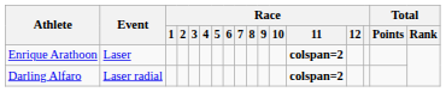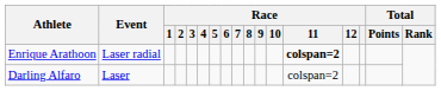Enrique Arathoon | Event: Laser -> Laser radial
Darling Alfaro | Event: Laser radial -> Laser
Darling Alfaro | Race / 11: bold -> normal
